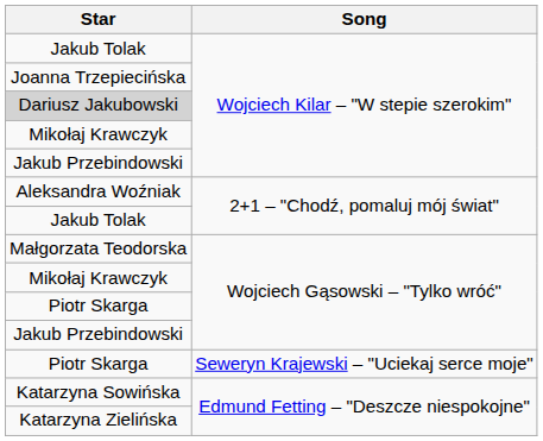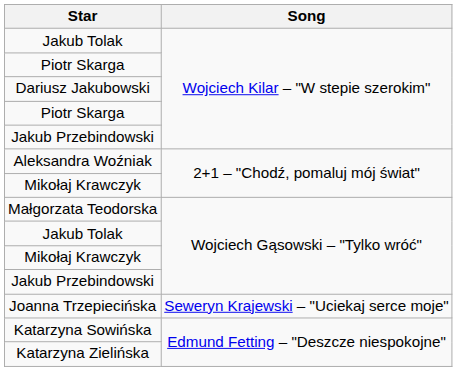row 3 | Star: Joanna Trzepiecińska -> Piotr Skarga
row 4 | Star: lightgrey background -> no background
row 5 | Star: Mikołaj Krawczyk -> Piotr Skarga
row 8 | Star: Jakub Tolak -> Mikołaj Krawczyk
row 10 | Star: Mikołaj Krawczyk -> Jakub Tolak
row 11 | Star: Piotr Skarga -> Mikołaj Krawczyk
row 13 | Star: Piotr Skarga -> Joanna Trzepiecińska
